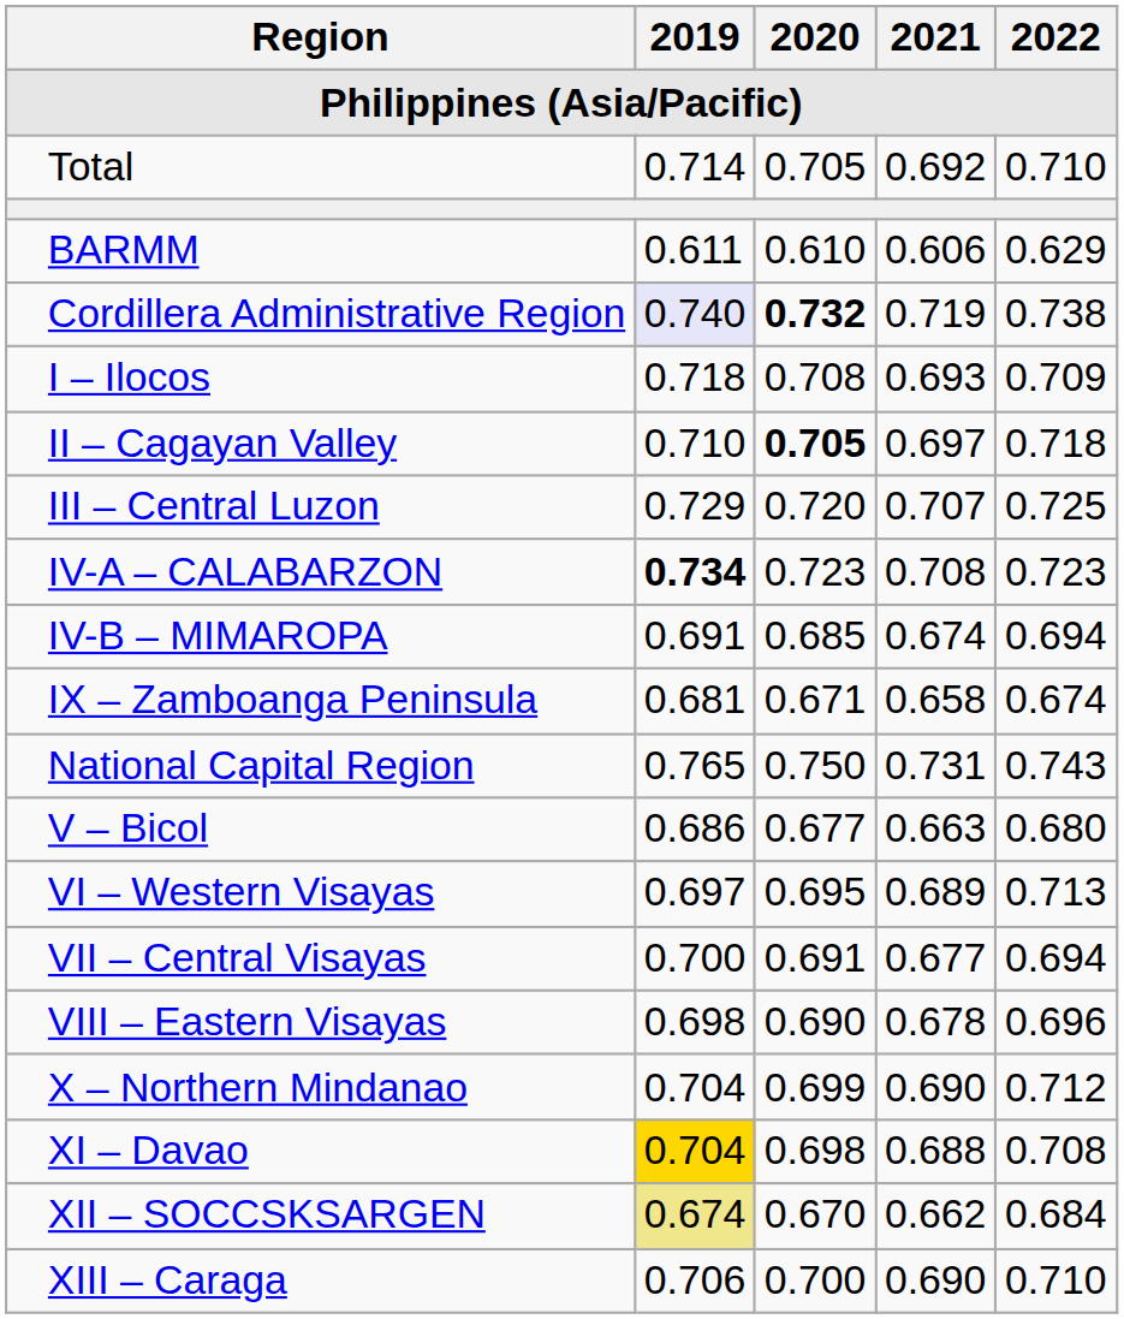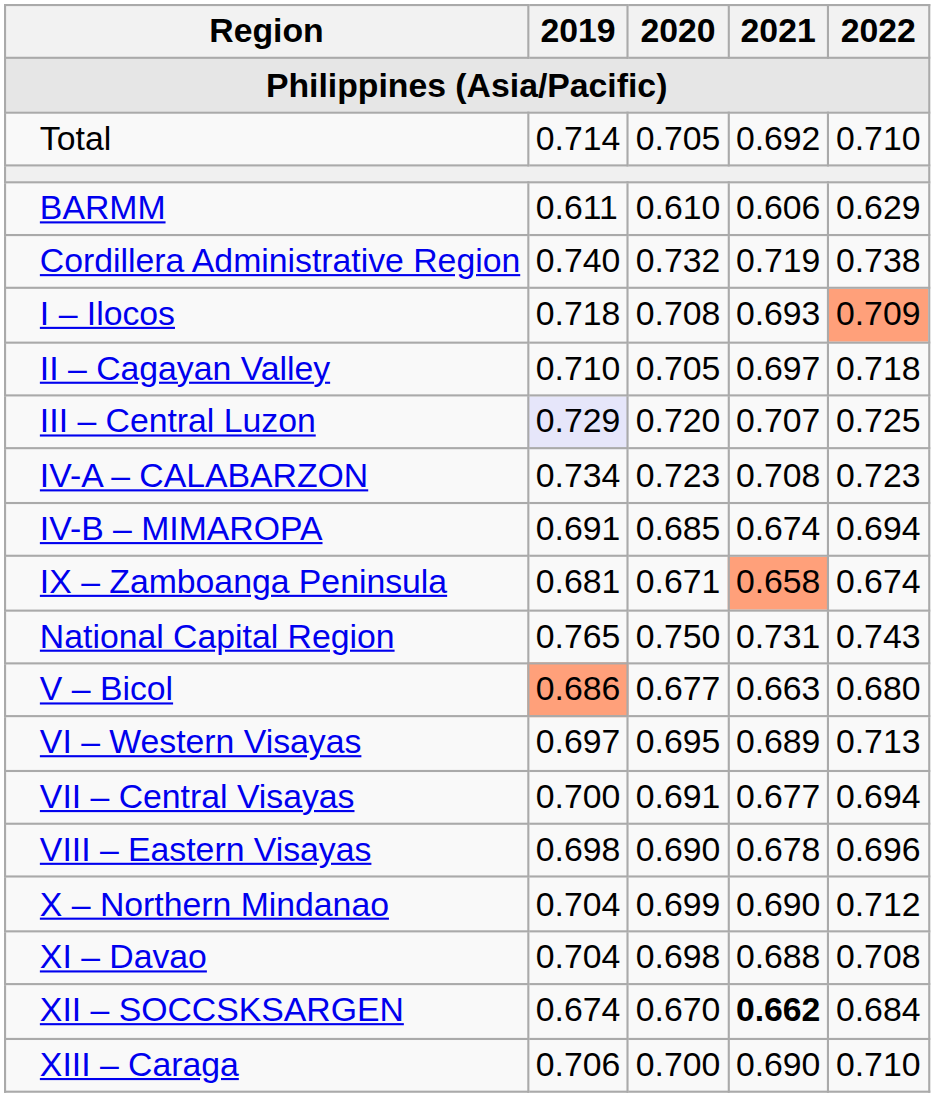Cordillera Administrative Region | 2019: lavender background -> no background
Cordillera Administrative Region | 2020: bold -> normal
I – Ilocos | 2022: no background -> lightsalmon background
II – Cagayan Valley | 2020: bold -> normal
III – Central Luzon | 2019: no background -> lavender background
IV-A – CALABARZON | 2019: bold -> normal
IX – Zamboanga Peninsula | 2021: no background -> lightsalmon background
V – Bicol | 2019: no background -> lightsalmon background
XI – Davao | 2019: gold background -> no background
XII – SOCCSKSARGEN | 2019: khaki background -> no background
XII – SOCCSKSARGEN | 2021: normal -> bold
